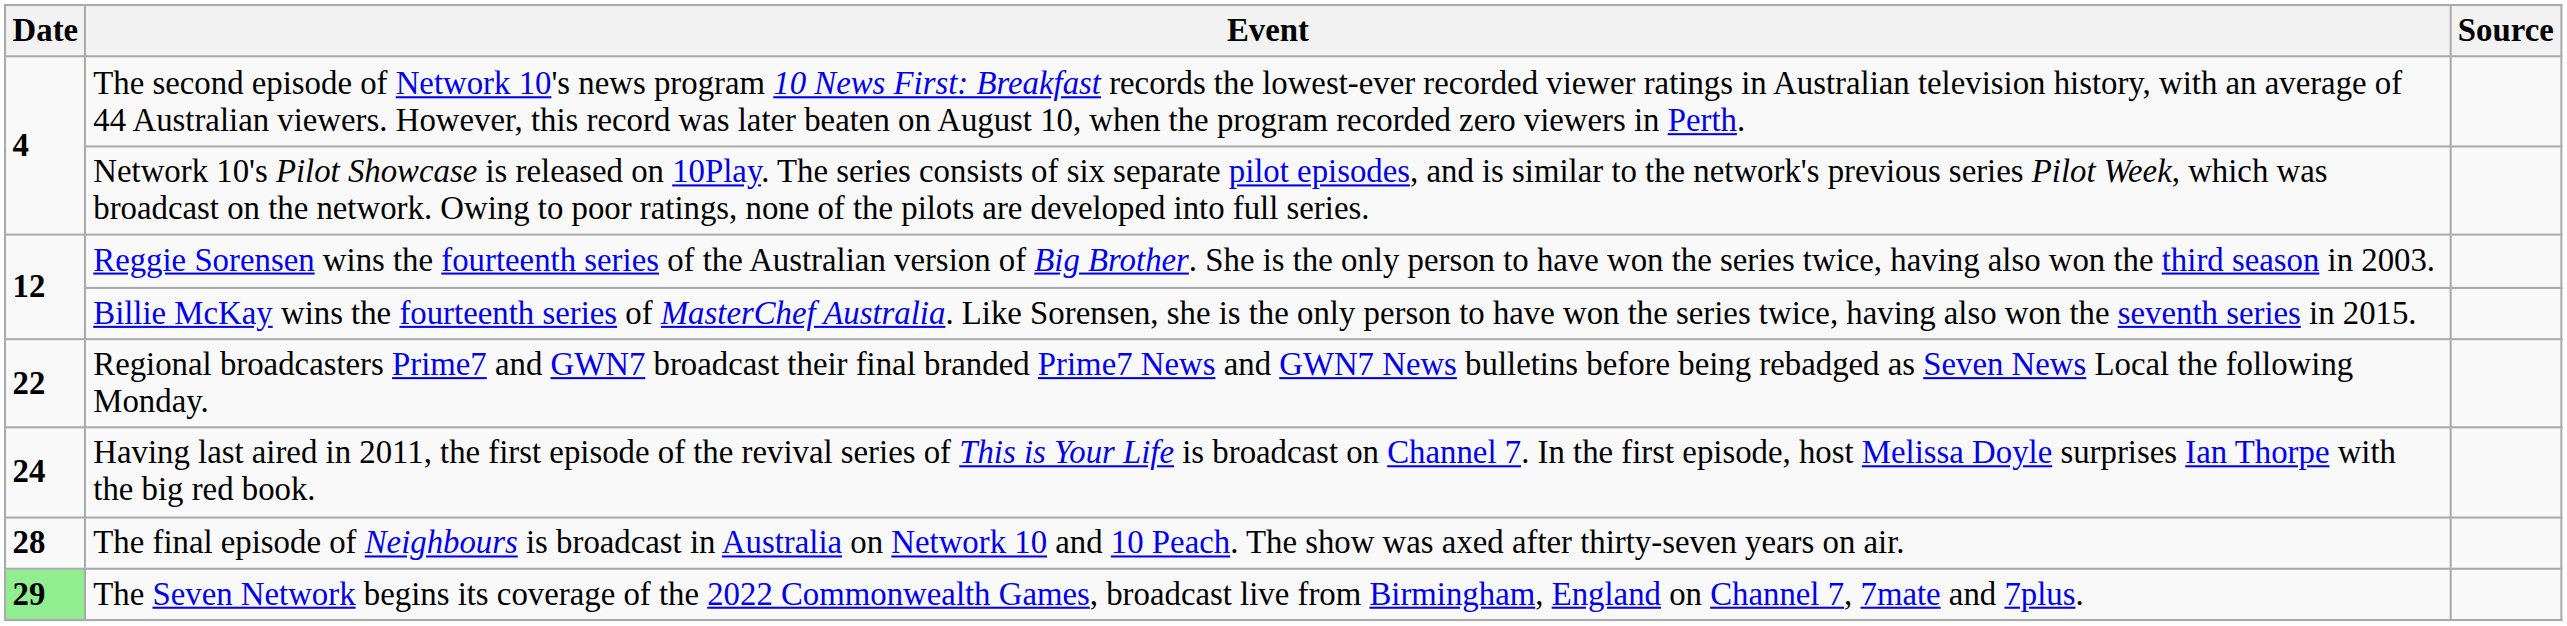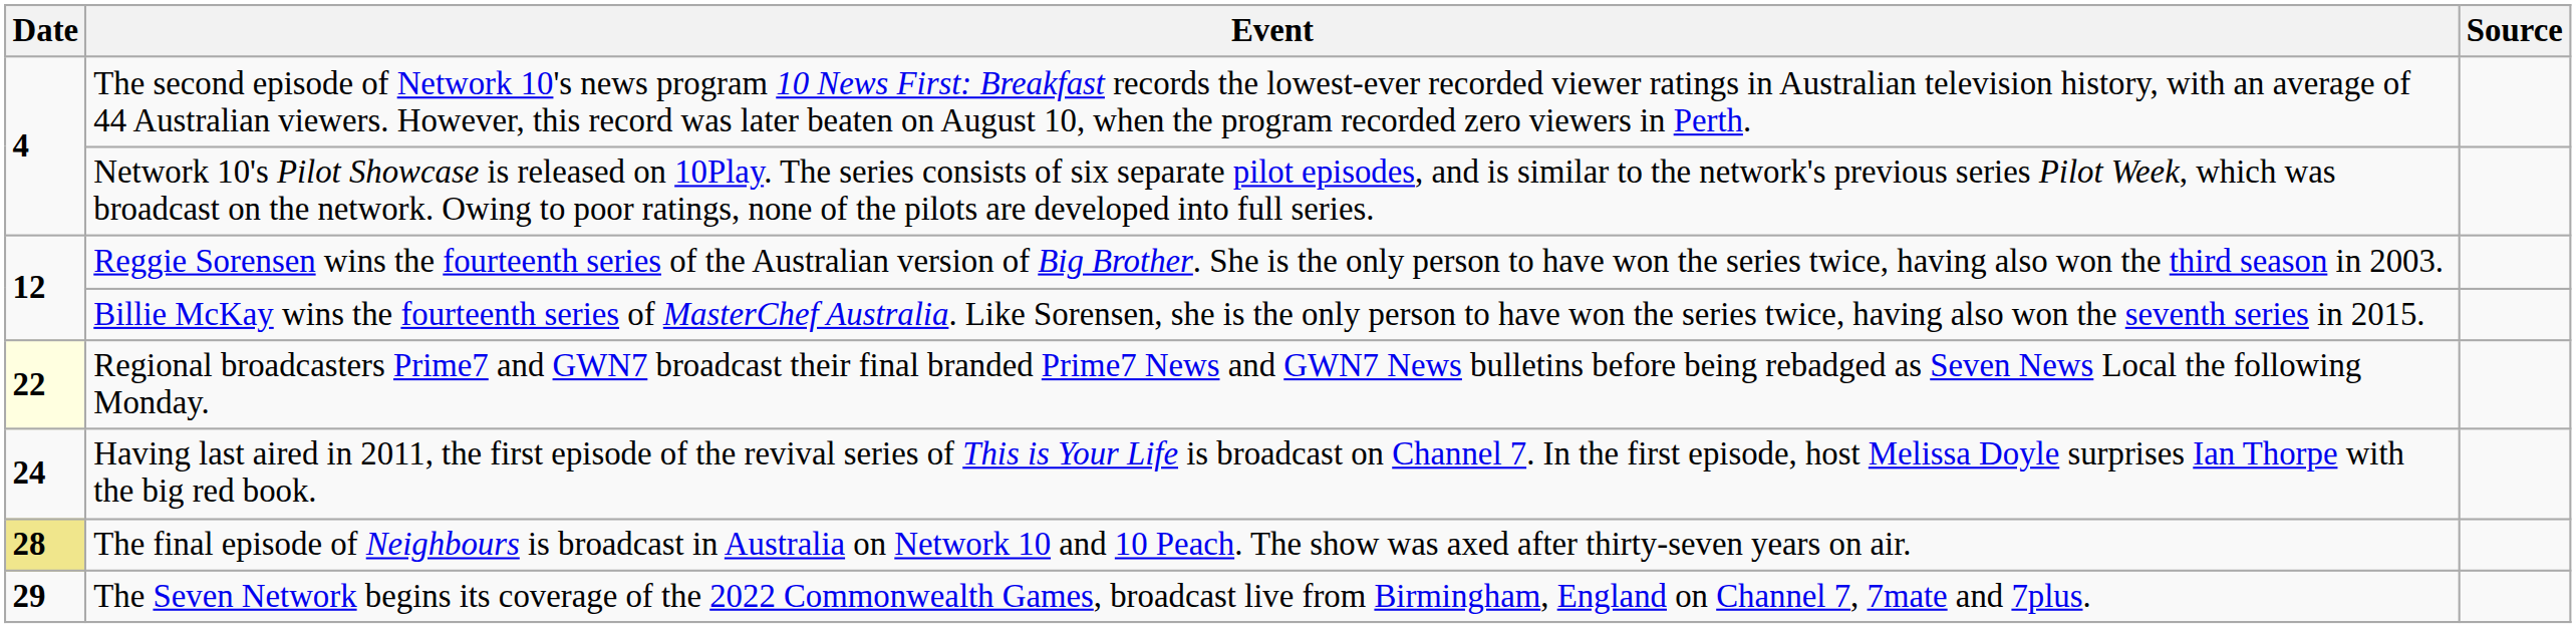row 6 | Date: no background -> lightyellow background
row 8 | Date: no background -> khaki background
row 9 | Date: lightgreen background -> no background
